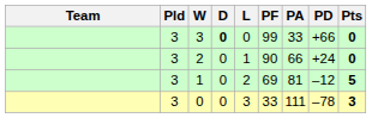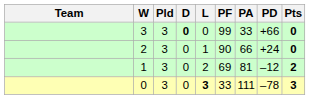columns swapped: Pld <-> W
row 4 | Pts: 5 -> 2
row 5 | L: normal -> bold
